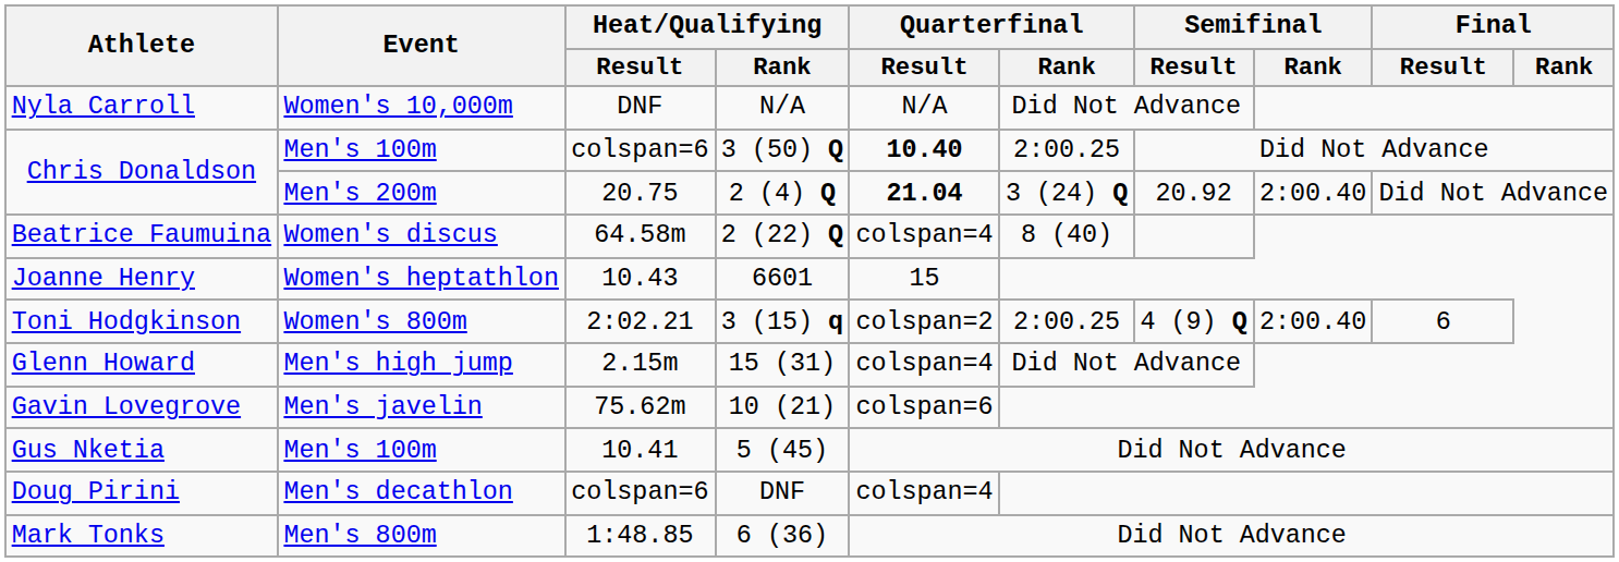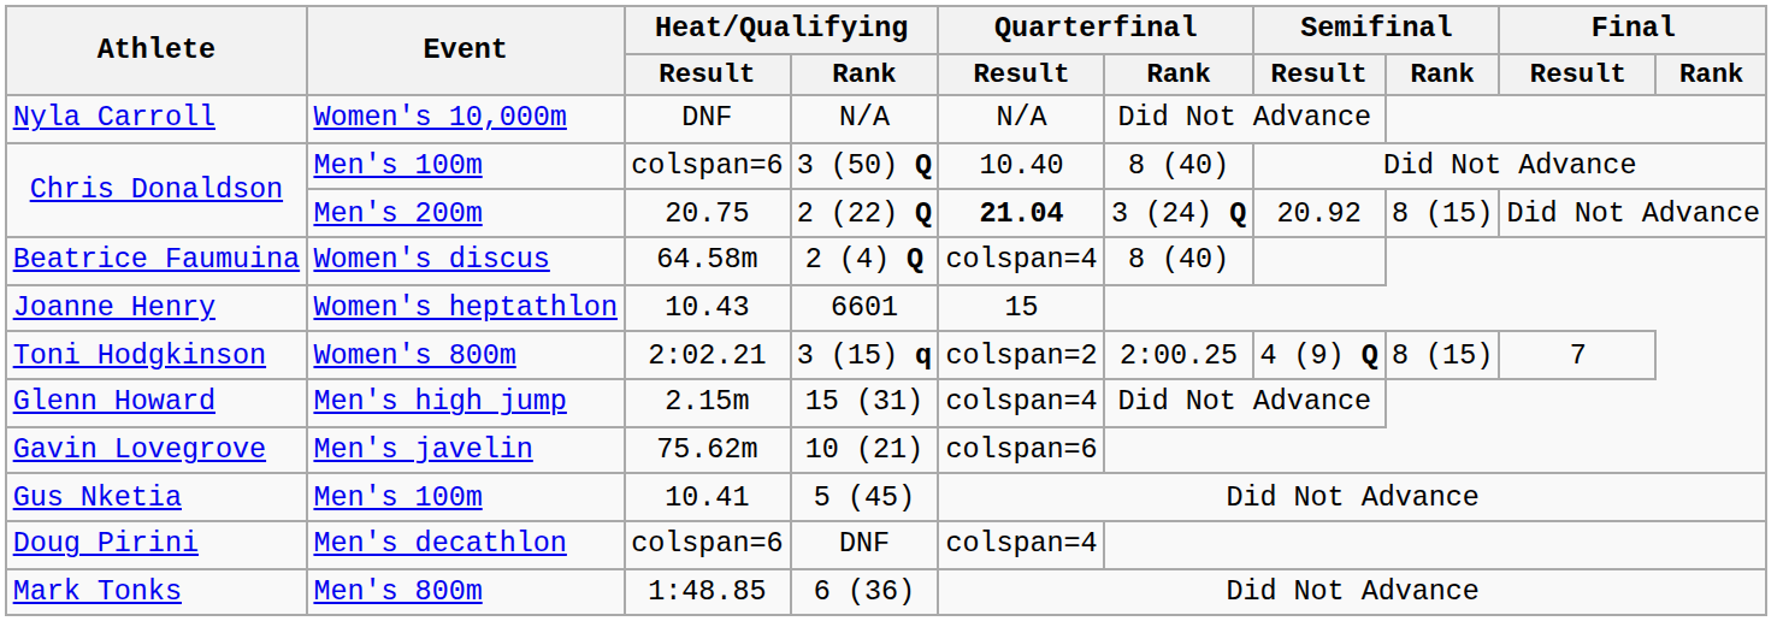Chris Donaldson / Men's 100m | Quarterfinal / Result: bold -> normal
Chris Donaldson / Men's 100m | Quarterfinal / Rank: 2:00.25 -> 8 (40)
Chris Donaldson / Men's 200m | Heat/Qualifying / Rank: 2 (4) Q -> 2 (22) Q
Chris Donaldson / Men's 200m | Semifinal / Rank: 2:00.40 -> 8 (15)
Beatrice Faumuina | Heat/Qualifying / Rank: 2 (22) Q -> 2 (4) Q
Toni Hodgkinson | Semifinal / Rank: 2:00.40 -> 8 (15)
Toni Hodgkinson | Final / Result: 6 -> 7
